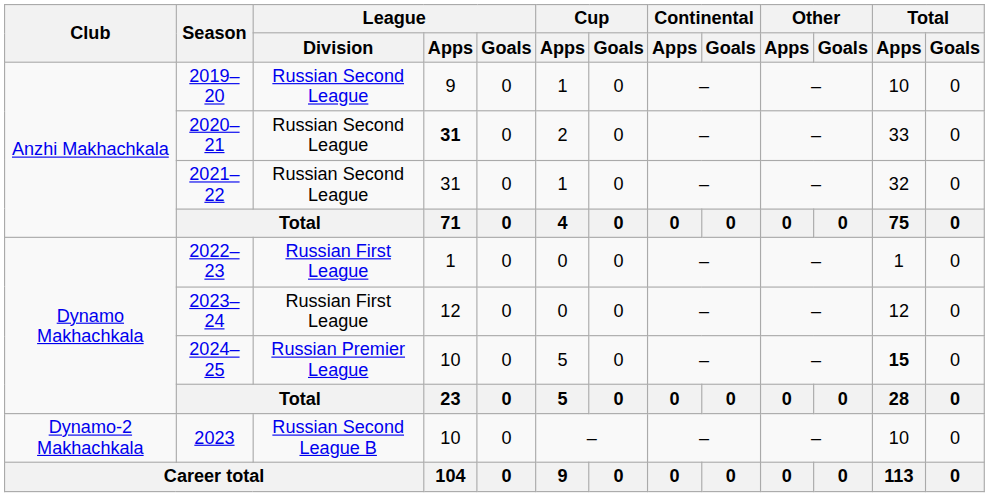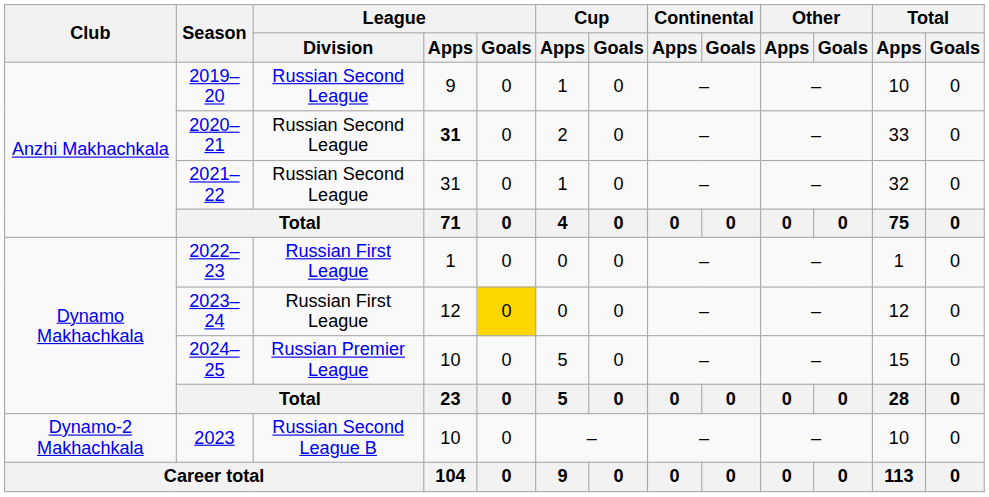2023–24 | League / Goals: no background -> gold background
2024–25 | Total / Apps: bold -> normal
